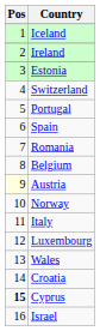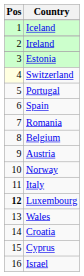Switzerland | Pos: no background -> lightyellow background
Austria | Pos: lightyellow background -> no background
Luxembourg | Pos: normal -> bold
Cyprus | Pos: bold -> normal
